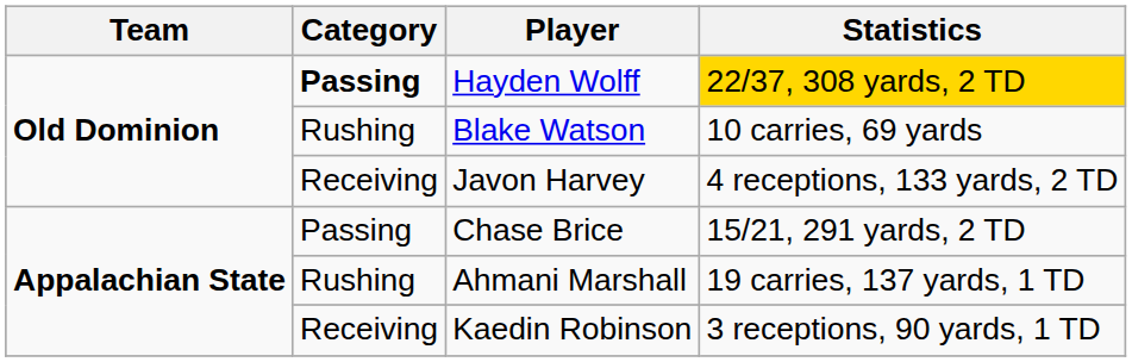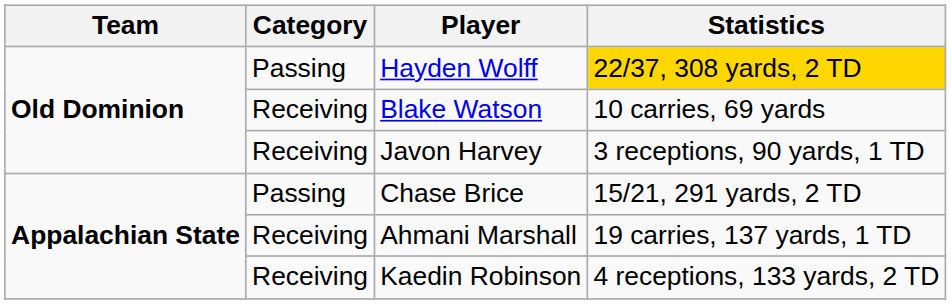Hayden Wolff | Category: bold -> normal
Blake Watson | Category: Rushing -> Receiving
Javon Harvey | Statistics: 4 receptions, 133 yards, 2 TD -> 3 receptions, 90 yards, 1 TD
Ahmani Marshall | Category: Rushing -> Receiving
Kaedin Robinson | Statistics: 3 receptions, 90 yards, 1 TD -> 4 receptions, 133 yards, 2 TD
